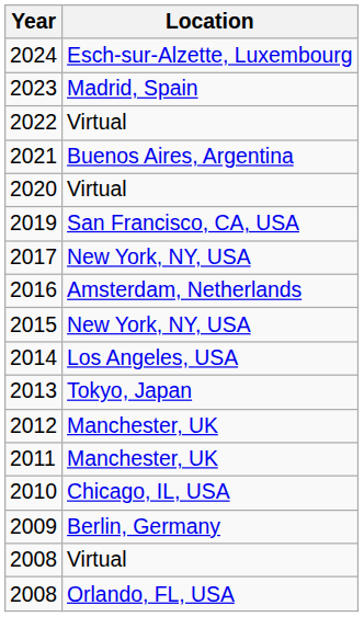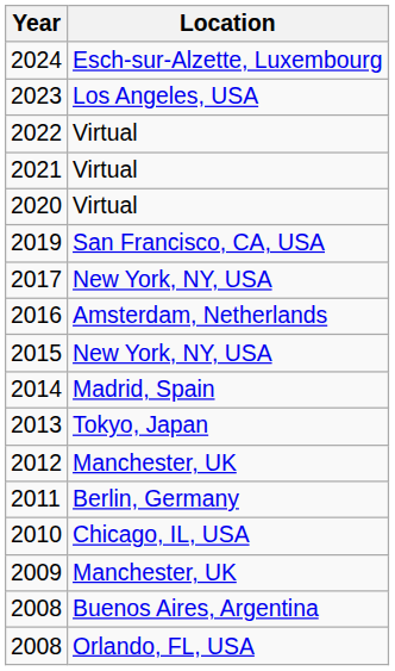row 3 | Location: Madrid, Spain -> Los Angeles, USA
row 5 | Location: Buenos Aires, Argentina -> Virtual
row 11 | Location: Los Angeles, USA -> Madrid, Spain
row 14 | Location: Manchester, UK -> Berlin, Germany
row 16 | Location: Berlin, Germany -> Manchester, UK
row 17 | Location: Virtual -> Buenos Aires, Argentina
